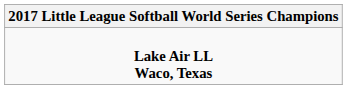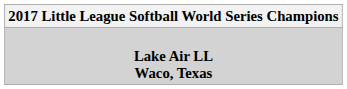row 2 | column 1: no background -> lightgrey background
